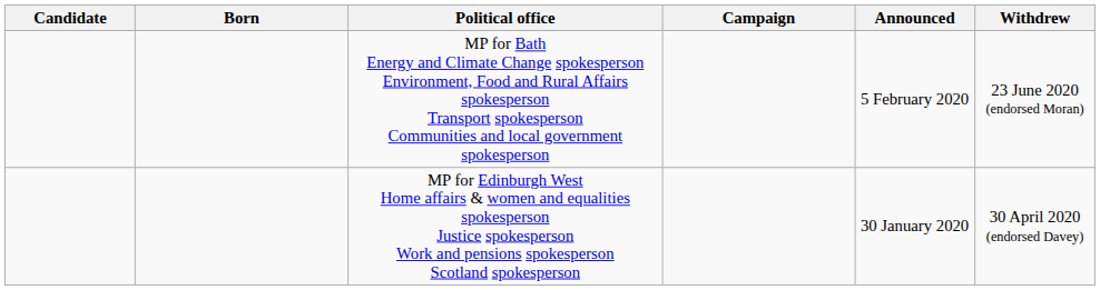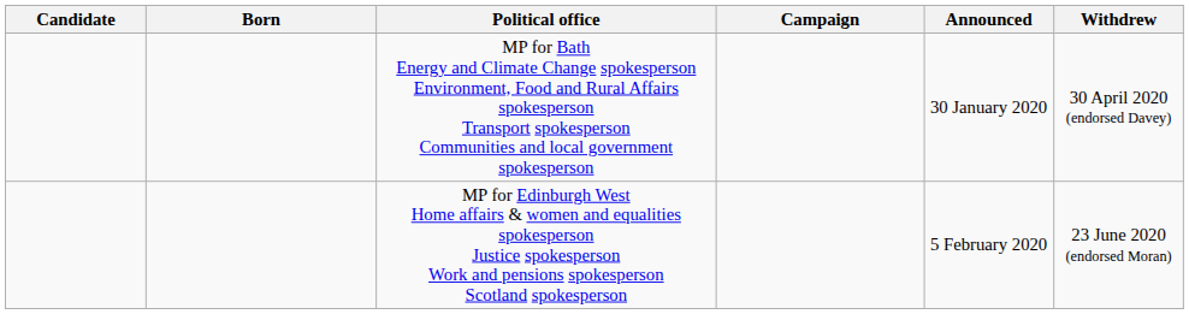row 2 | Announced: 5 February 2020 -> 30 January 2020
row 2 | Withdrew: 23 June 2020 (endorsed Moran) -> 30 April 2020 (endorsed Davey)
row 3 | Announced: 30 January 2020 -> 5 February 2020
row 3 | Withdrew: 30 April 2020 (endorsed Davey) -> 23 June 2020 (endorsed Moran)
